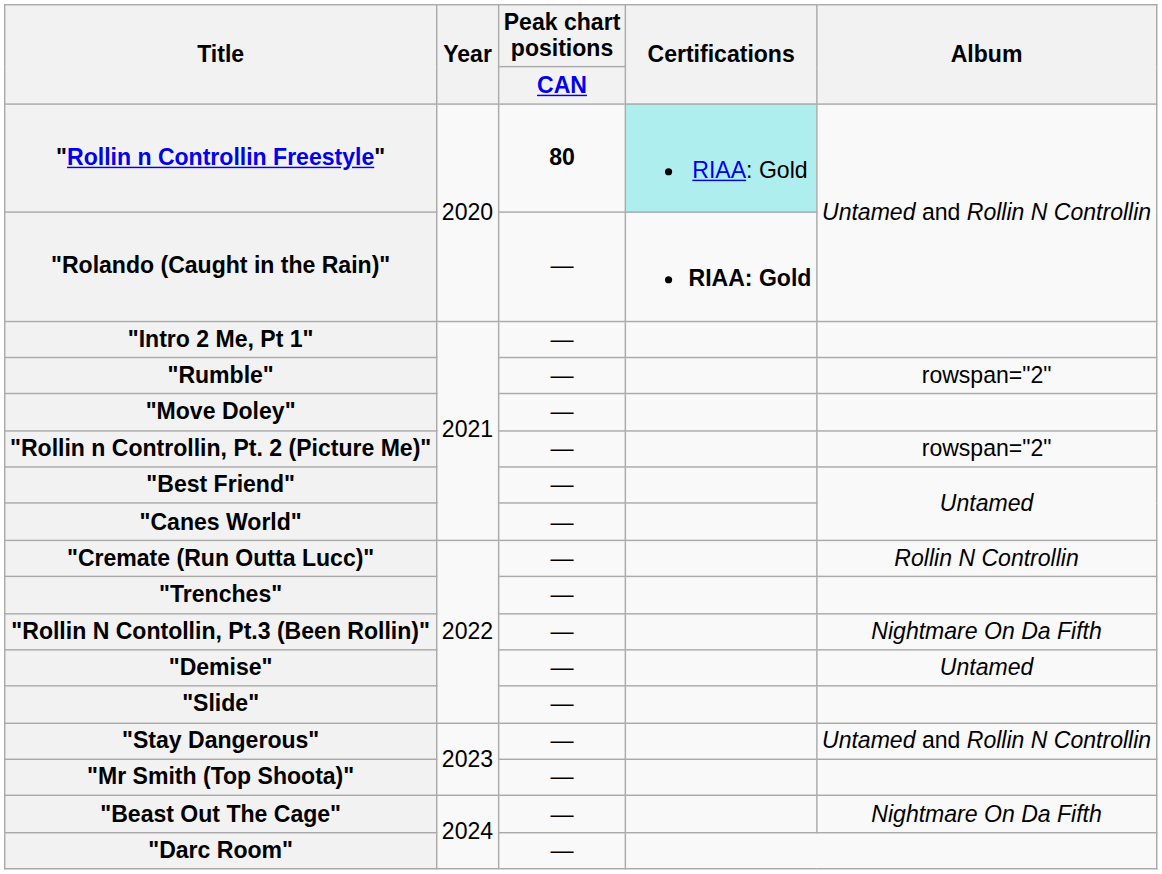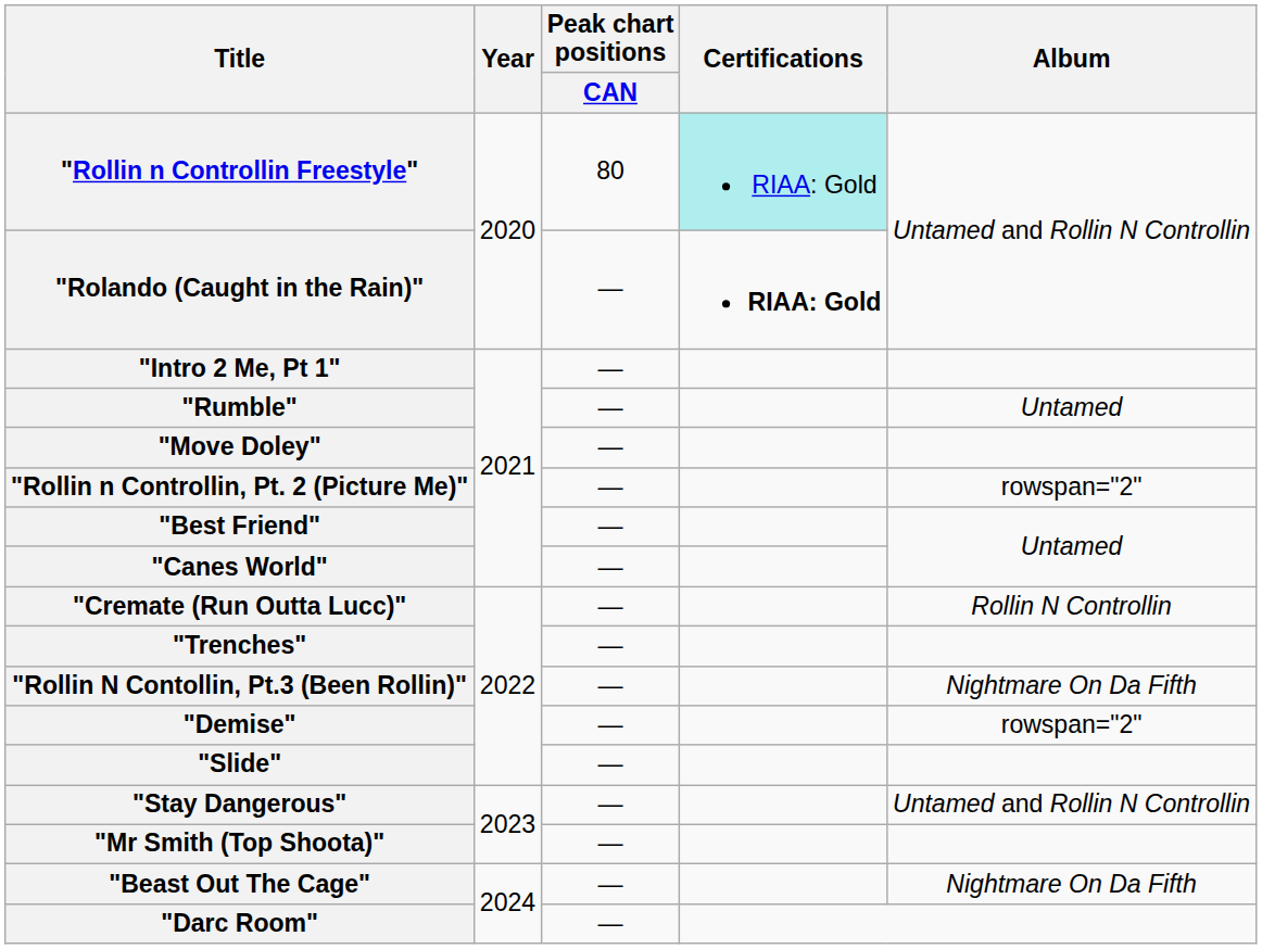"Rollin n Controllin Freestyle" | Peak chart positions / CAN: bold -> normal
"Rumble" | Album: rowspan="2" -> Untamed
"Demise" | Album: Untamed -> rowspan="2"
